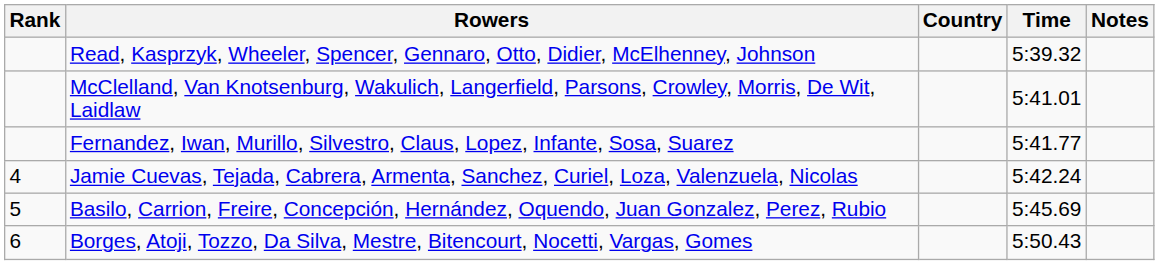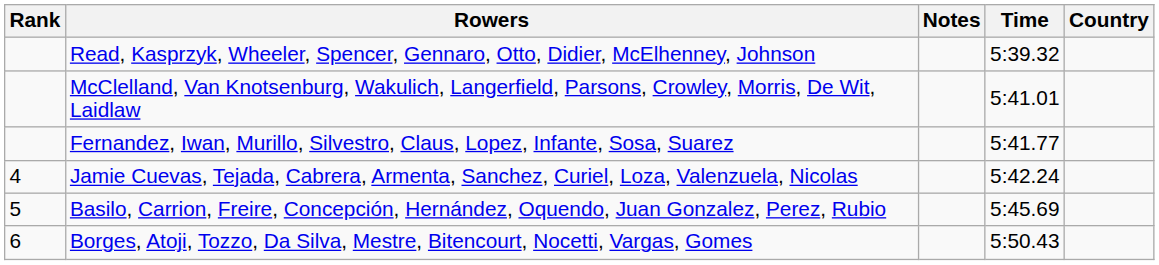columns swapped: Country <-> Notes
